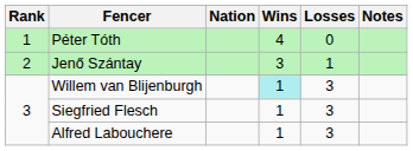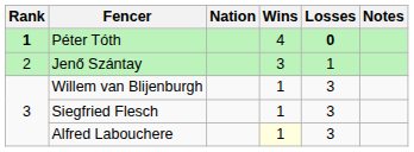Péter Tóth | Rank: normal -> bold
Péter Tóth | Losses: normal -> bold
Willem van Blijenburgh | Wins: paleturquoise background -> no background
Alfred Labouchere | Wins: no background -> lightyellow background
